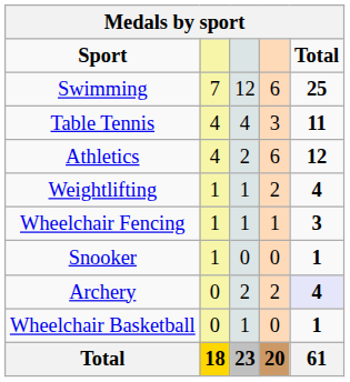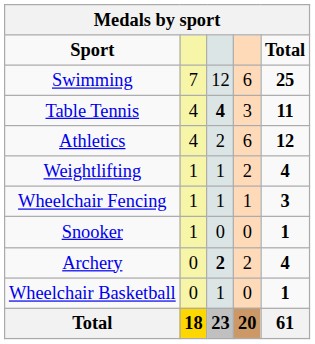Table Tennis | column 3: normal -> bold
Archery | column 3: normal -> bold
Archery | Total: lavender background -> no background
